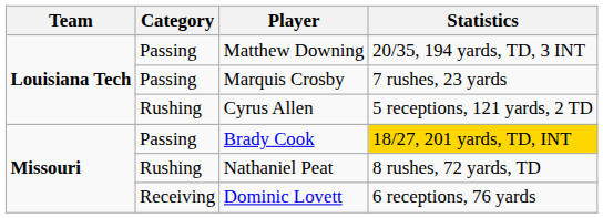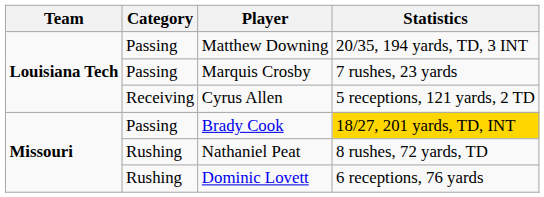Cyrus Allen | Category: Rushing -> Receiving
Dominic Lovett | Category: Receiving -> Rushing
